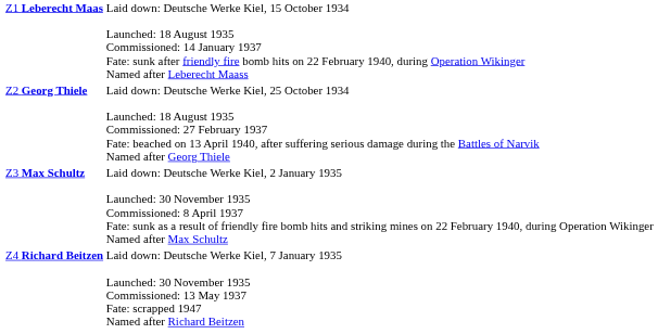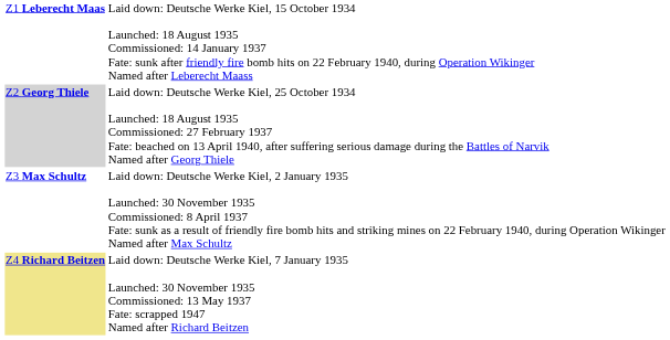Z2 Georg Thiele | column 1: no background -> lightgrey background
Z4 Richard Beitzen | column 1: no background -> khaki background
